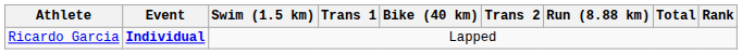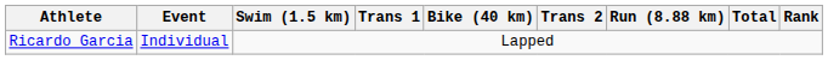Ricardo Garcia | Event: bold -> normal
